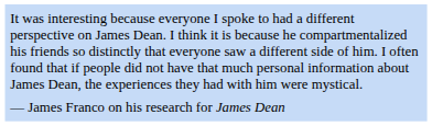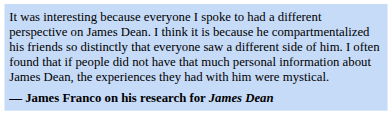row 2 | column 1: normal -> bold
